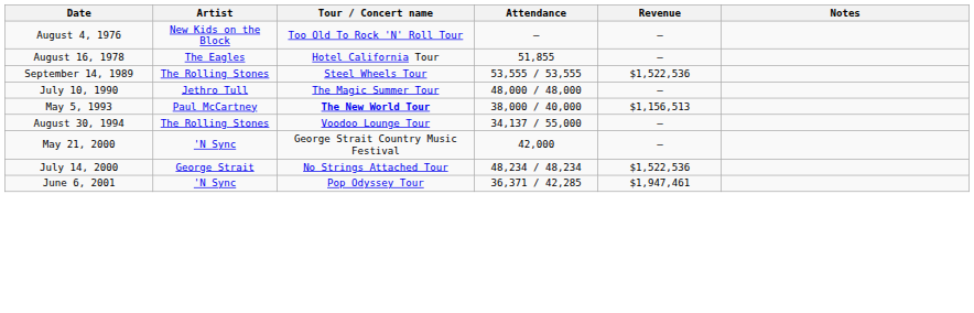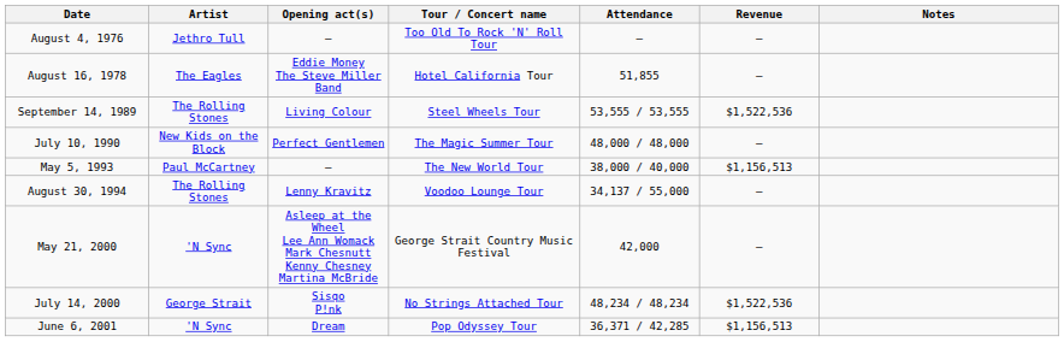+ column: Opening act(s) | — | Eddie Money The Steve Miller Band | Living Colour | Perfect Gentlemen | — | Lenny Kravitz | Asleep at the Wheel Lee Ann Womack Mark Chesnutt Kenny Chesney Martina McBride | Sisqo P!nk | Dream
August 4, 1976 | Artist: New Kids on the Block -> Jethro Tull
July 10, 1990 | Artist: Jethro Tull -> New Kids on the Block
May 5, 1993 | Tour / Concert name: bold -> normal
June 6, 2001 | Revenue: $1,947,461 -> $1,156,513
